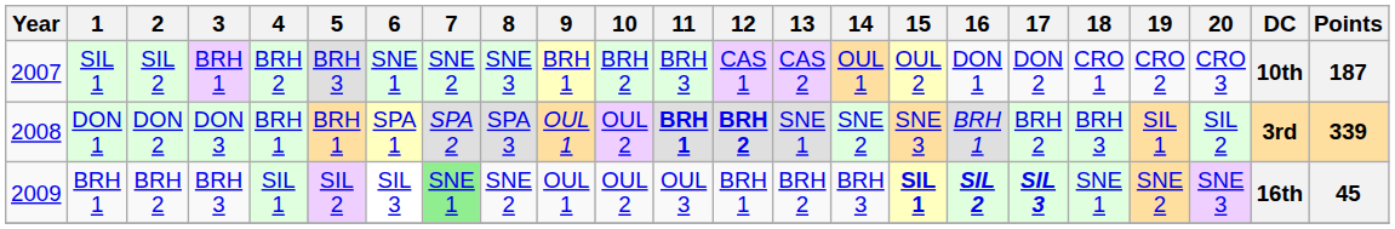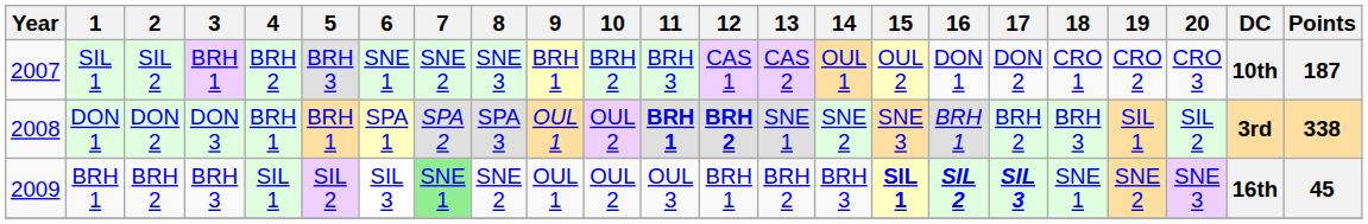row 3 | Points: 339 -> 338
